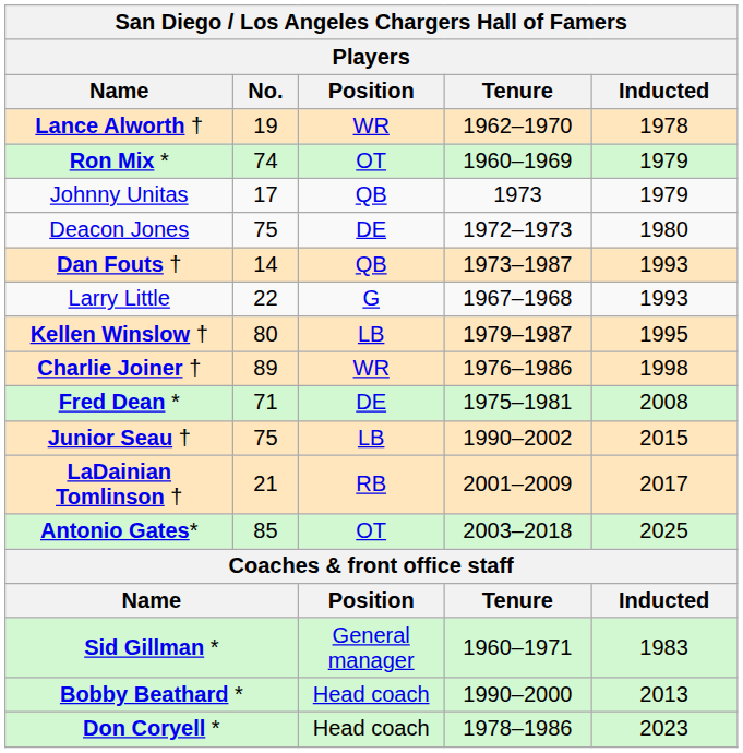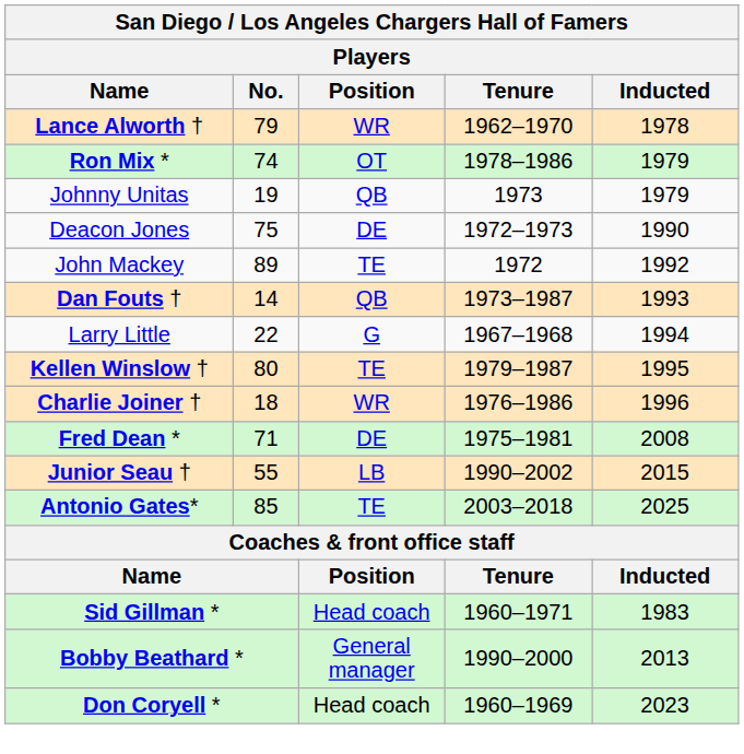Lance Alworth † | No.: 19 -> 79
Ron Mix * | Tenure: 1960–1969 -> 1978–1986
Johnny Unitas | No.: 17 -> 19
Deacon Jones | Inducted: 1980 -> 1990
+ row: John Mackey | 89 | TE | 1972 | 1992
Larry Little | Inducted: 1993 -> 1994
Kellen Winslow † | Position: LB -> TE
Charlie Joiner † | No.: 89 -> 18
Charlie Joiner † | Inducted: 1998 -> 1996
Junior Seau † | No.: 75 -> 55
- row: LaDainian Tomlinson † | 21 | RB | 2001–2009 | 2017
Antonio Gates* | Position: OT -> TE
Sid Gillman * | Position: General manager -> Head coach
Bobby Beathard * | Position: Head coach -> General manager
Don Coryell * | Tenure: 1978–1986 -> 1960–1969
